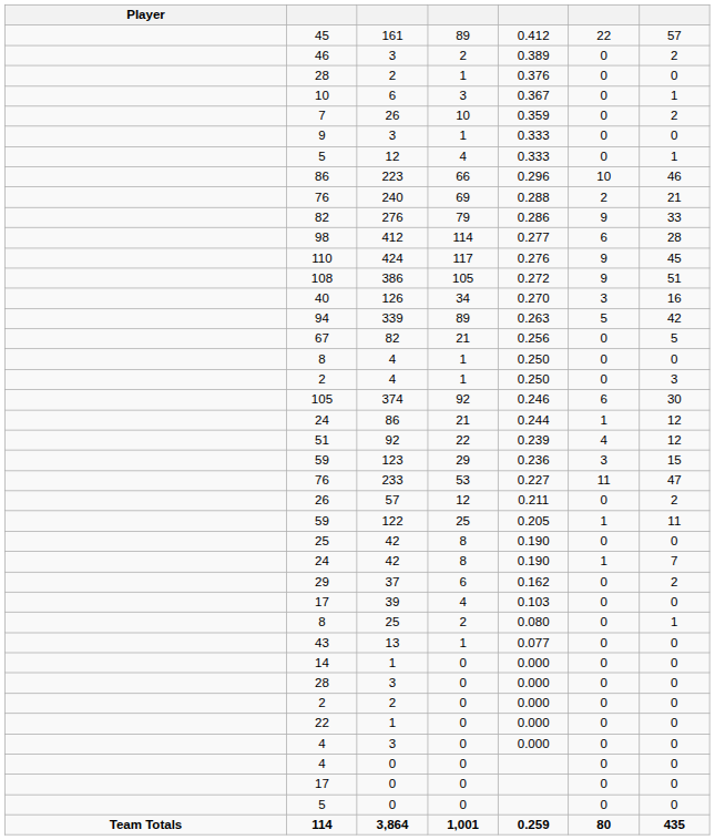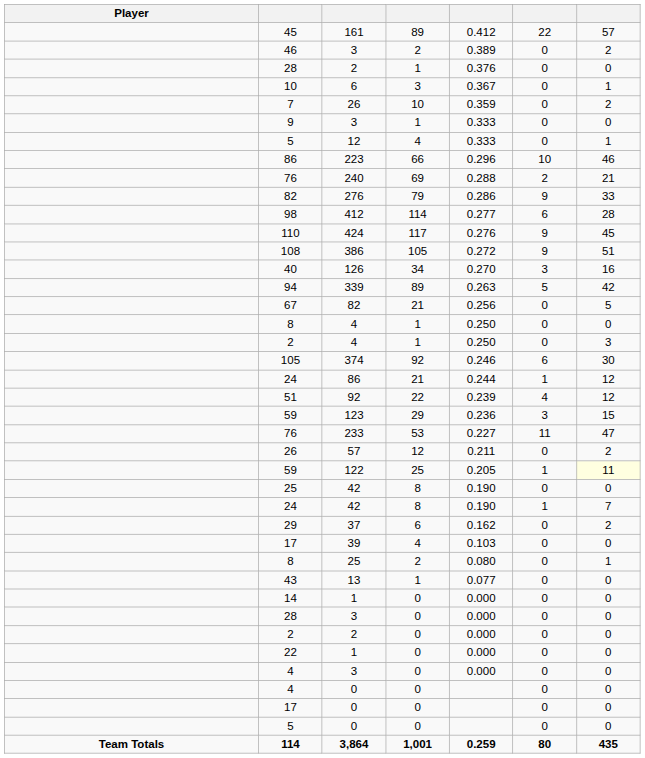59 / 122 | column 7: no background -> lightyellow background
